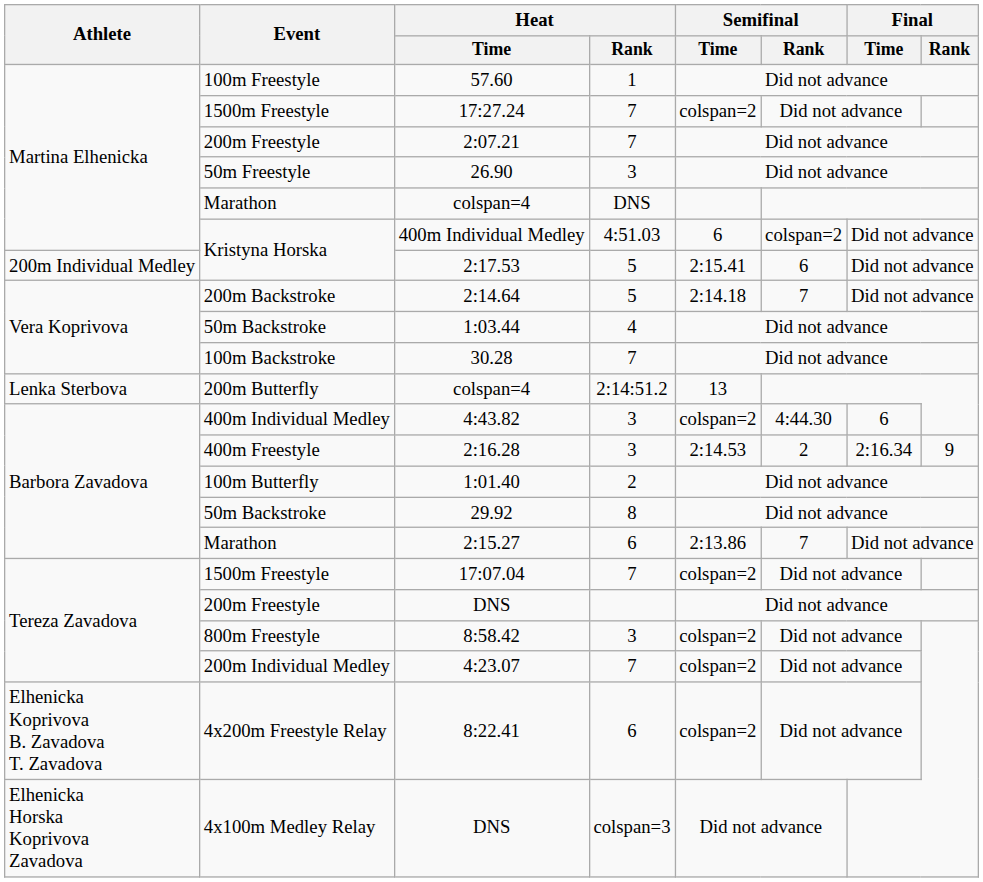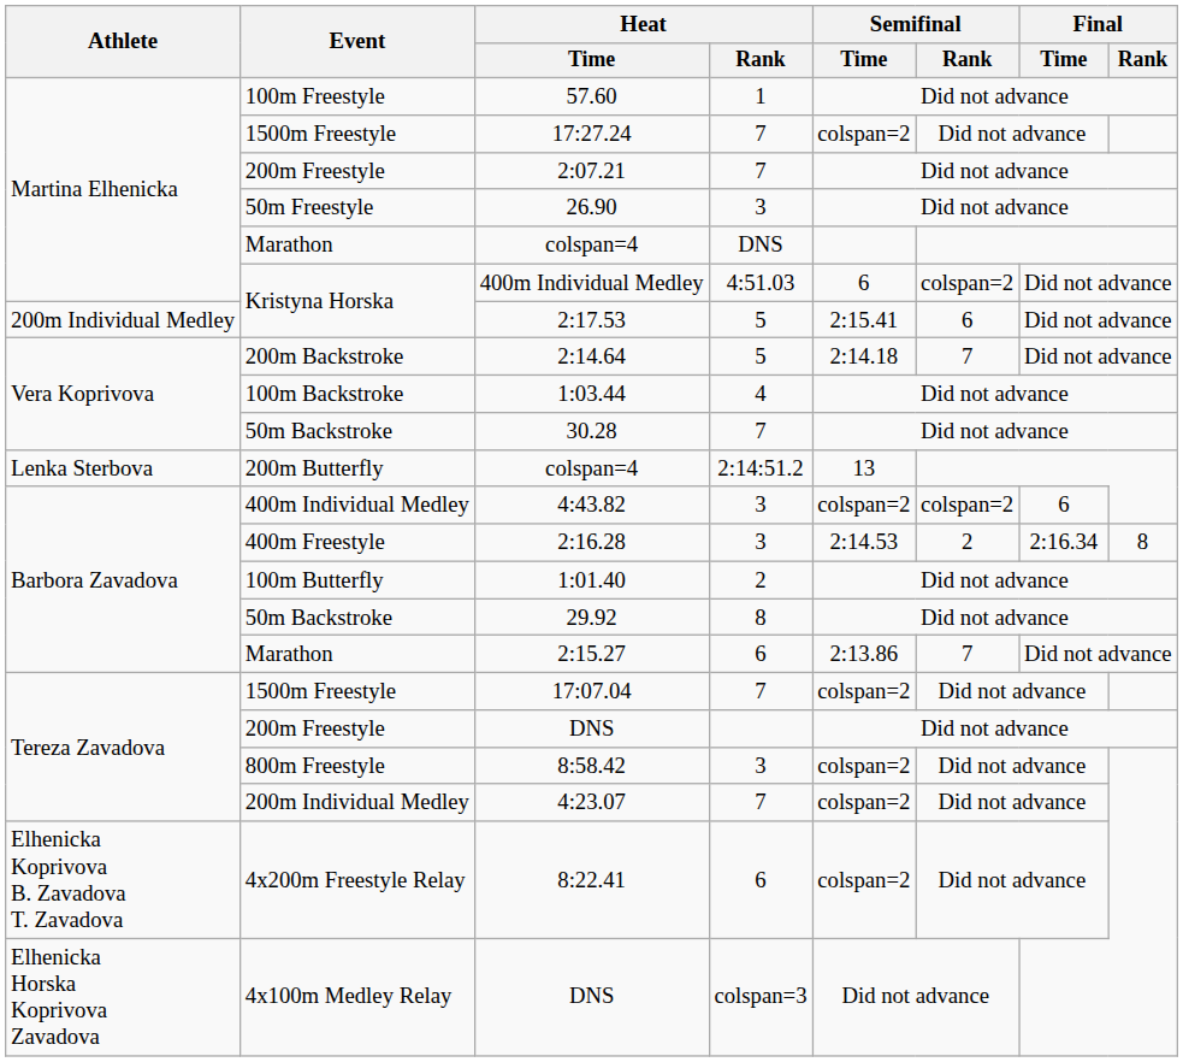1:03.44 | Event: 50m Backstroke -> 100m Backstroke
30.28 | Event: 100m Backstroke -> 50m Backstroke
4:43.82 | Semifinal / Rank: 4:44.30 -> colspan=2
2:16.28 | Final / Rank: 9 -> 8
